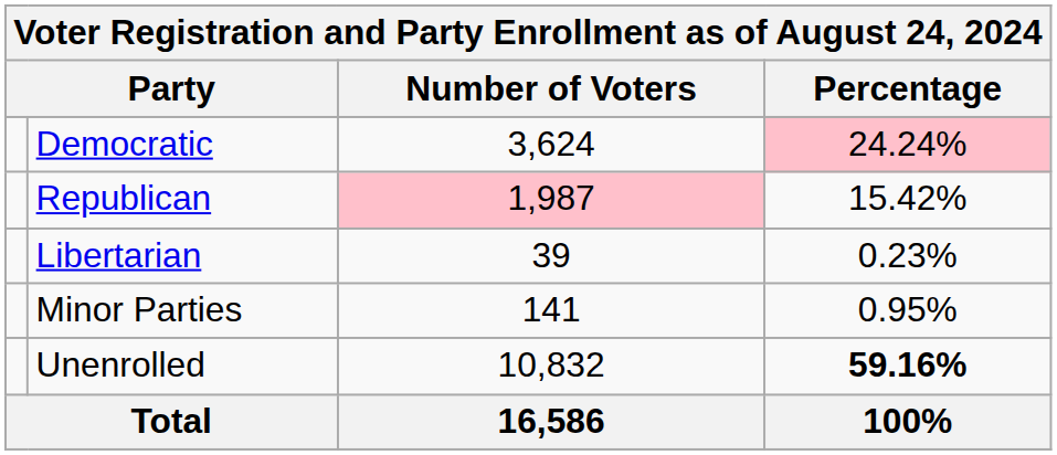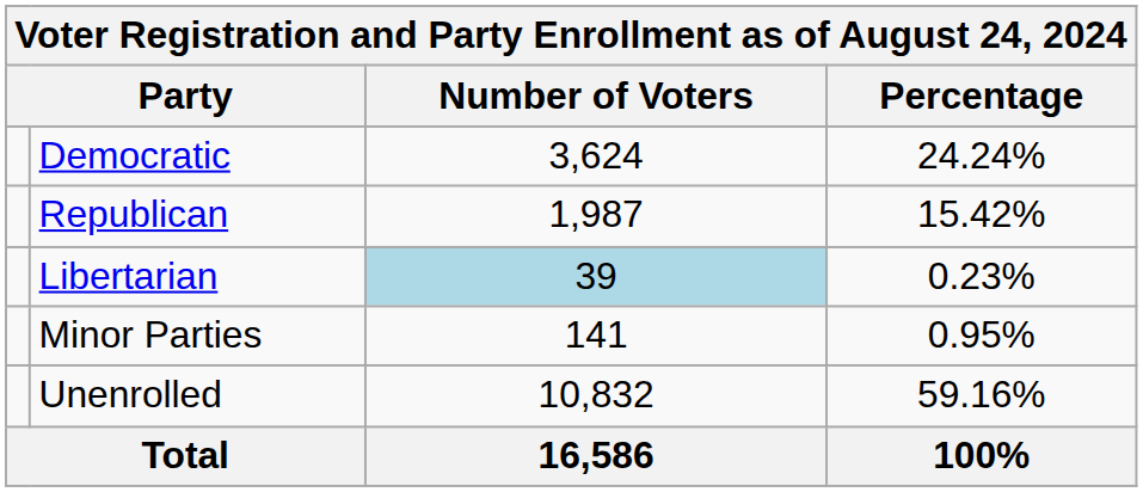Democratic | Percentage: pink background -> no background
Republican | Number of Voters: pink background -> no background
Libertarian | Number of Voters: no background -> lightblue background
Unenrolled | Percentage: bold -> normal
